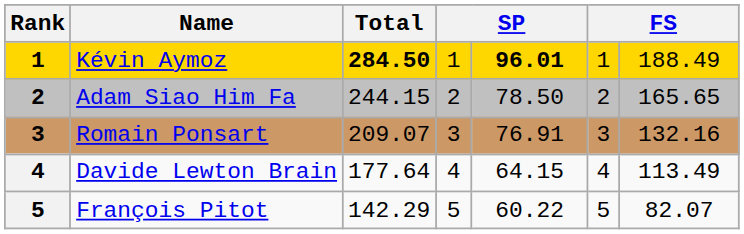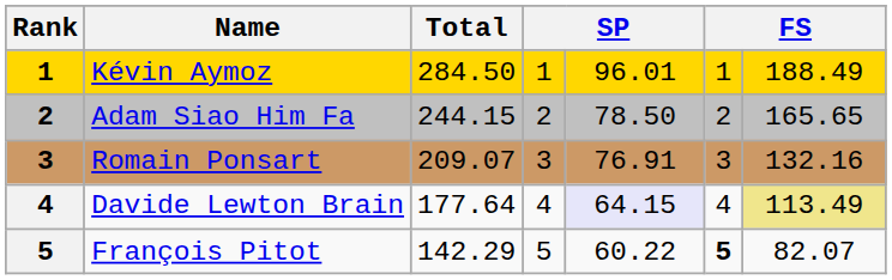Kévin Aymoz | Total: bold -> normal
Kévin Aymoz | column 5: bold -> normal
Davide Lewton Brain | column 5: no background -> lavender background
Davide Lewton Brain | column 7: no background -> khaki background
François Pitot | column 6: normal -> bold
